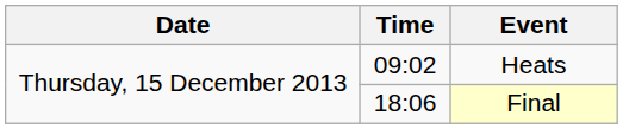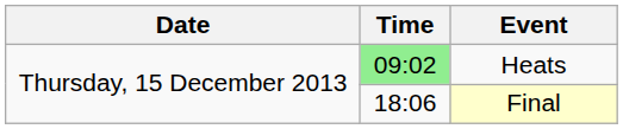Heats | Time: no background -> lightgreen background
